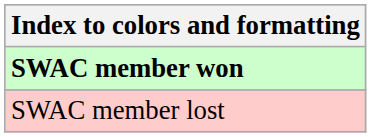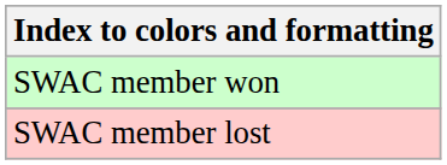row 2 | column 1: bold -> normal
